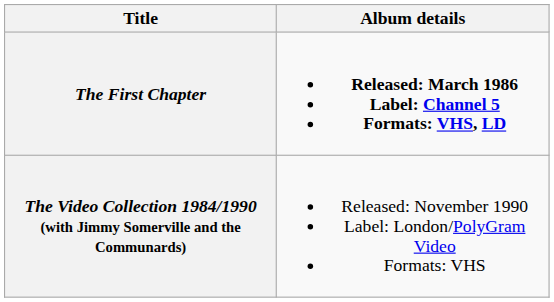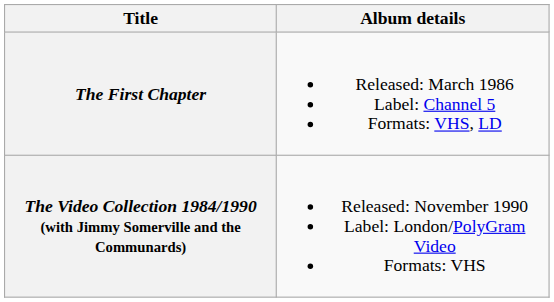The First Chapter | Album details: bold -> normal
